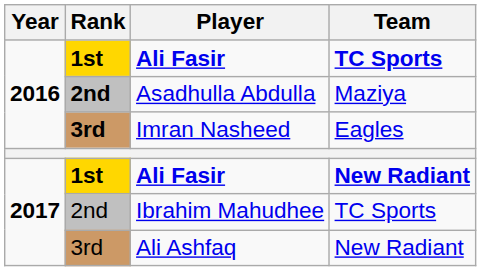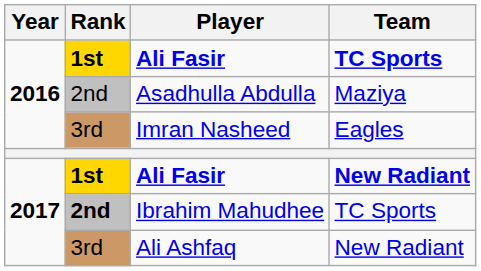Asadhulla Abdulla | Rank: bold -> normal
Imran Nasheed | Rank: bold -> normal
Ibrahim Mahudhee | Rank: normal -> bold
